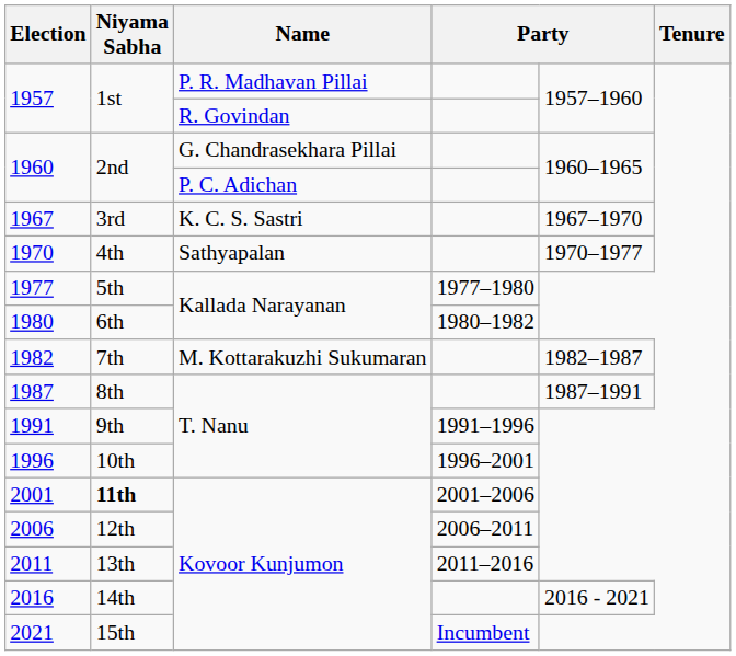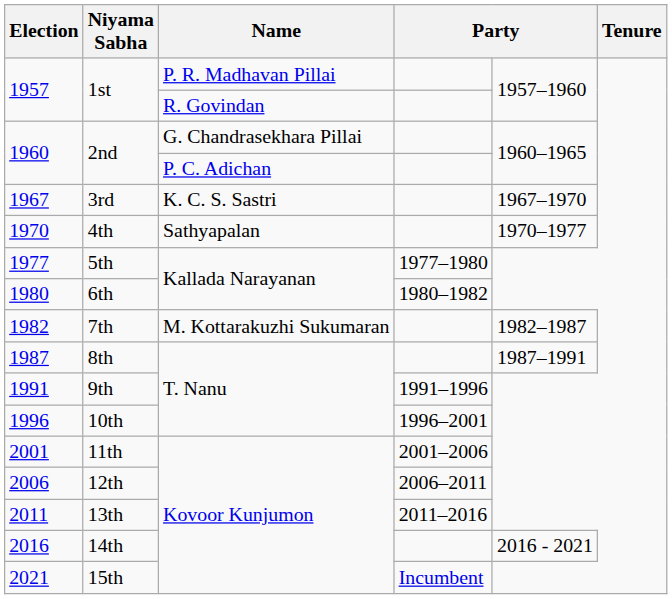2001 | Niyama Sabha: bold -> normal
